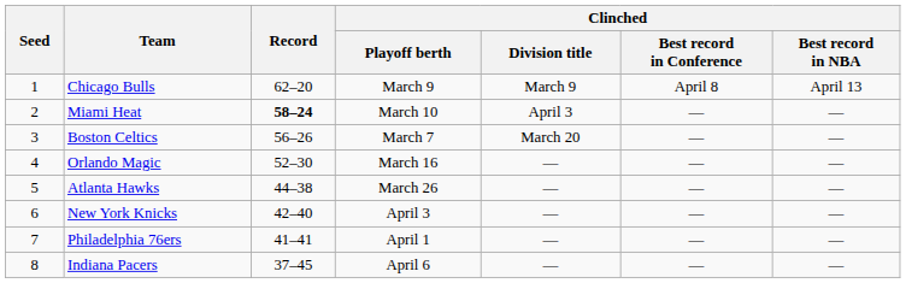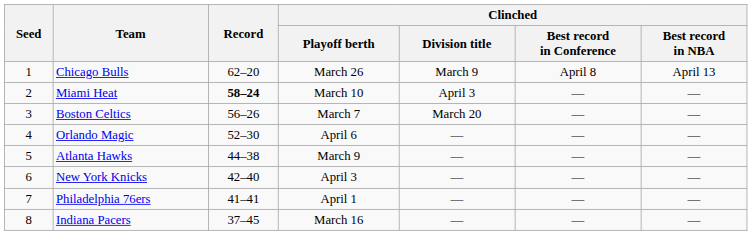Chicago Bulls | Clinched / Playoff berth: March 9 -> March 26
Orlando Magic | Clinched / Playoff berth: March 16 -> April 6
Atlanta Hawks | Clinched / Playoff berth: March 26 -> March 9
Indiana Pacers | Clinched / Playoff berth: April 6 -> March 16
